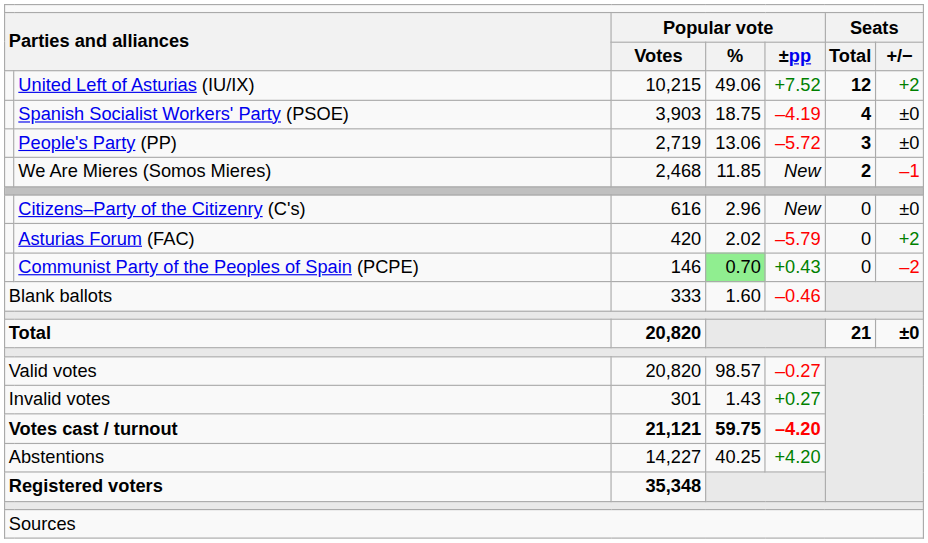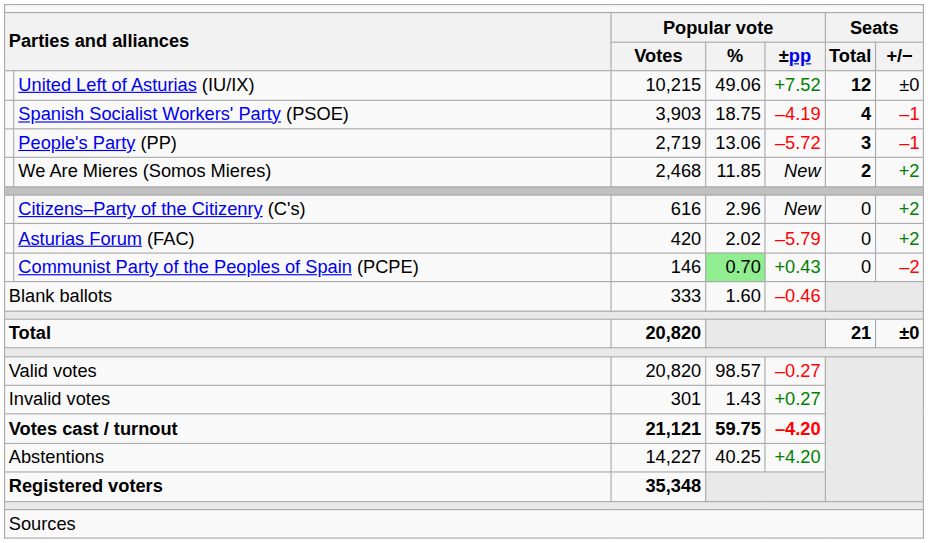United Left of Asturias (IU/IX) | column 7: +2 -> ±0
Spanish Socialist Workers' Party (PSOE) | column 7: ±0 -> –1
People's Party (PP) | column 7: ±0 -> –1
We Are Mieres (Somos Mieres) | column 7: –1 -> +2
Citizens–Party of the Citizenry (C's) | column 7: ±0 -> +2
